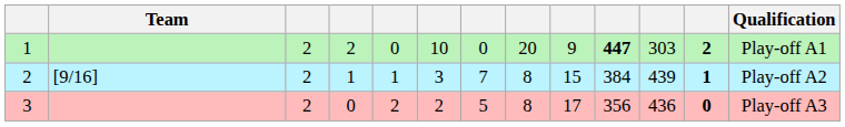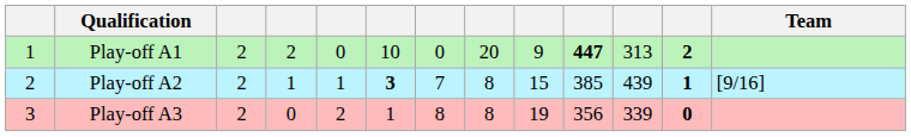columns swapped: Team <-> Qualification
row 2 | column 11: 303 -> 313
row 3 | column 6: normal -> bold
row 3 | column 10: 384 -> 385
row 4 | column 6: 2 -> 1
row 4 | column 7: 5 -> 8
row 4 | column 9: 17 -> 19
row 4 | column 11: 436 -> 339
